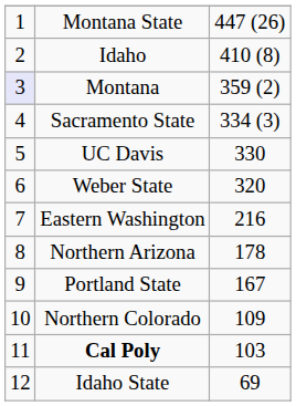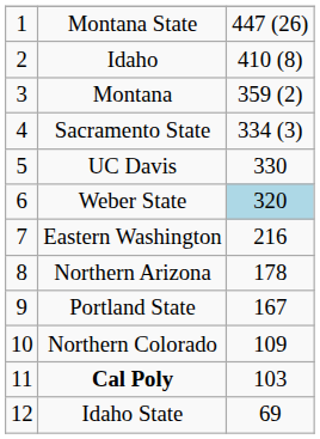Montana | column 1: lavender background -> no background
Weber State | column 3: no background -> lightblue background
